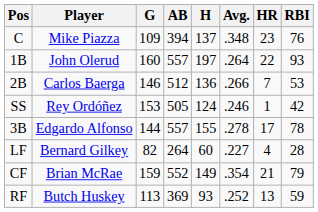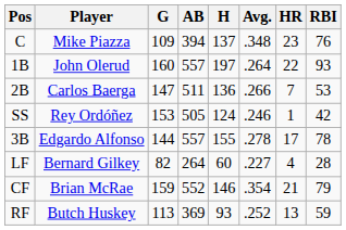2B | G: 146 -> 147
2B | AB: 512 -> 511
CF | H: 149 -> 146
